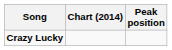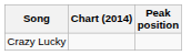Crazy Lucky | Song: bold -> normal
